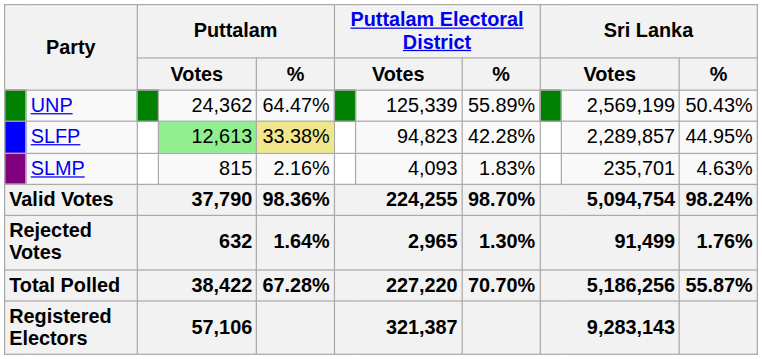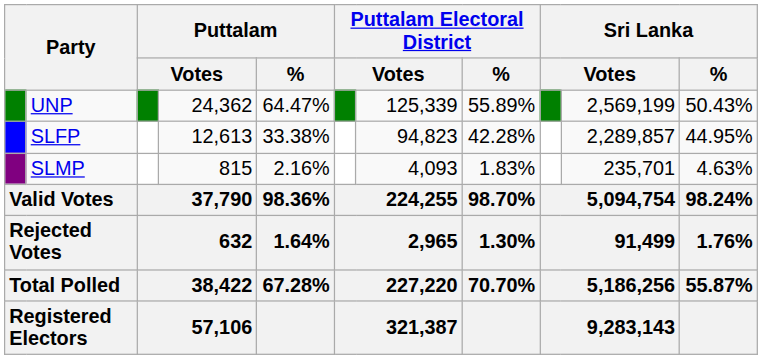SLFP | column 4: lightgreen background -> no background
SLFP | Puttalam / %: khaki background -> no background
